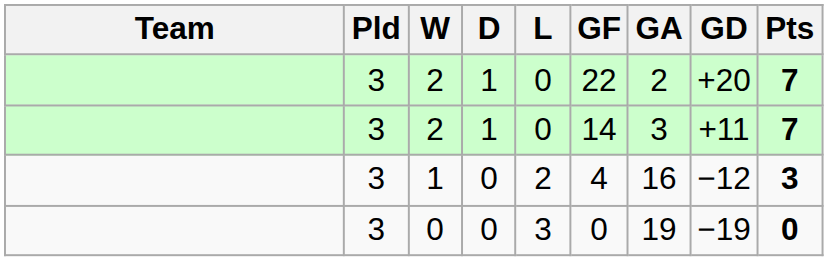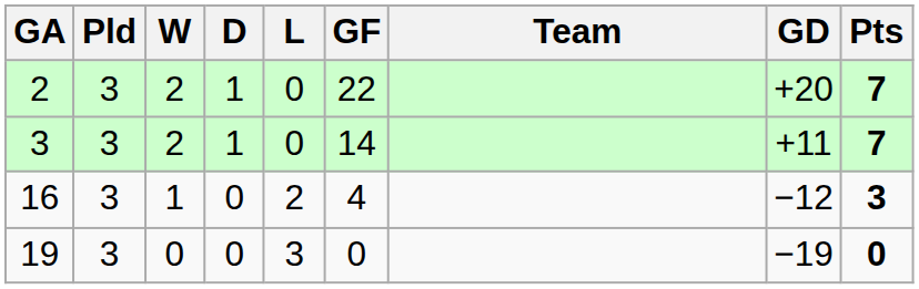columns swapped: Team <-> GA
